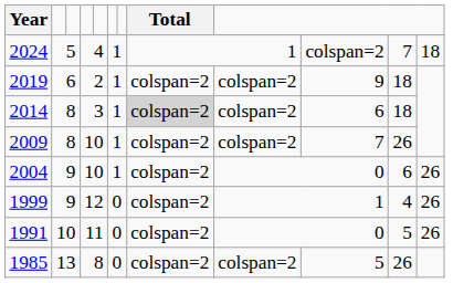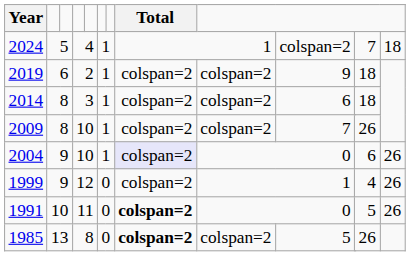2014 | Total: lightgrey background -> no background
2004 | Total: no background -> lavender background
1991 | Total: normal -> bold
1985 | Total: normal -> bold
